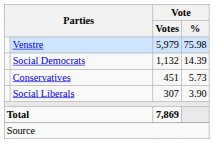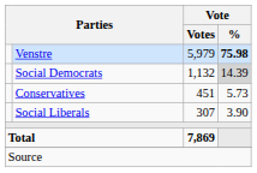Venstre | Vote / %: normal -> bold
Social Democrats | Vote / %: no background -> lightgrey background
